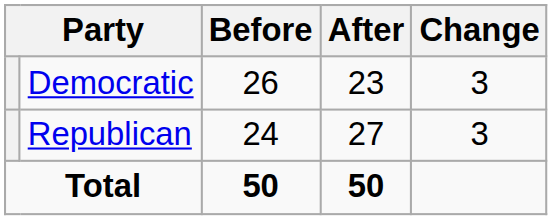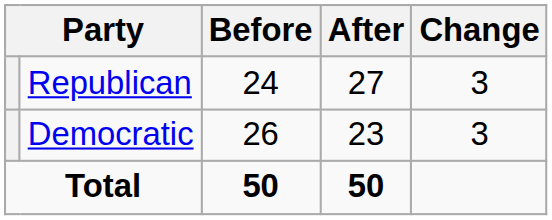rows swapped: Republican <-> Democratic
